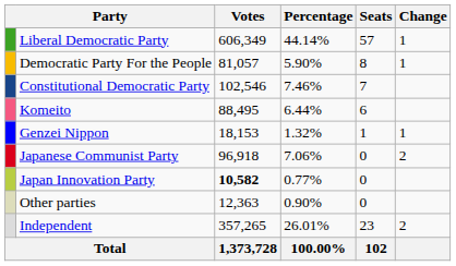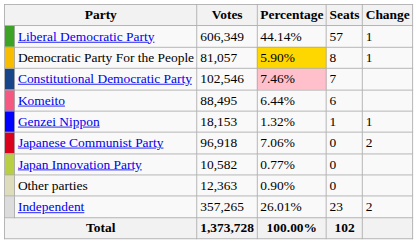Democratic Party For the People | Percentage: no background -> gold background
Constitutional Democratic Party | Percentage: no background -> pink background
Japan Innovation Party | Votes: bold -> normal
